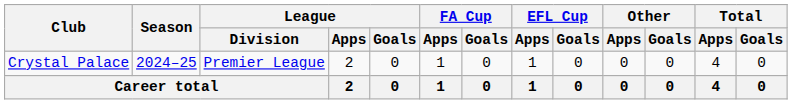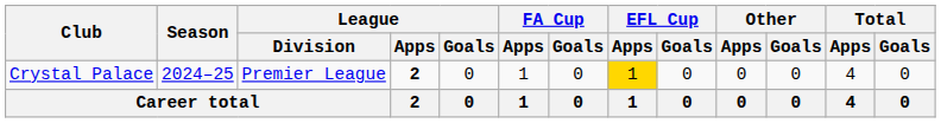Crystal Palace | League / Apps: normal -> bold
Crystal Palace | EFL Cup / Apps: no background -> gold background
